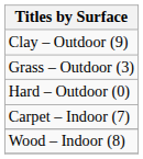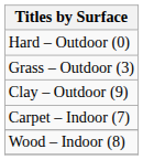row 2 | column 1: Clay – Outdoor (9) -> Hard – Outdoor (0)
row 4 | column 1: Hard – Outdoor (0) -> Clay – Outdoor (9)
